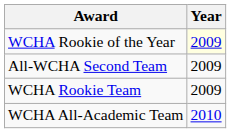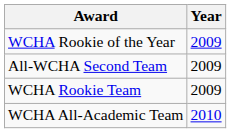WCHA Rookie of the Year | Year: lightyellow background -> no background
